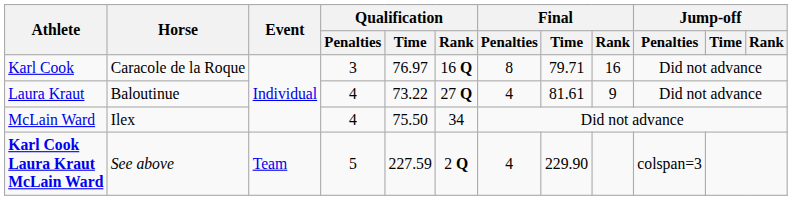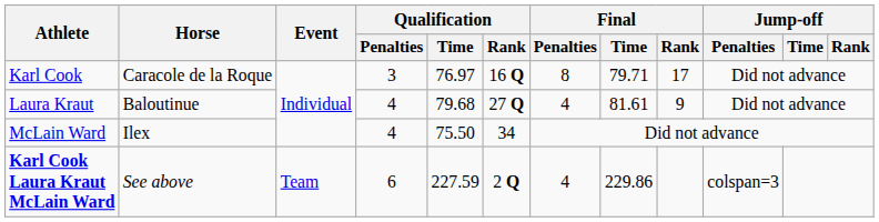Karl Cook | Final / Rank: 16 -> 17
Laura Kraut | Qualification / Time: 73.22 -> 79.68
Karl Cook Laura Kraut McLain Ward | Qualification / Penalties: 5 -> 6
Karl Cook Laura Kraut McLain Ward | Final / Time: 229.90 -> 229.86
